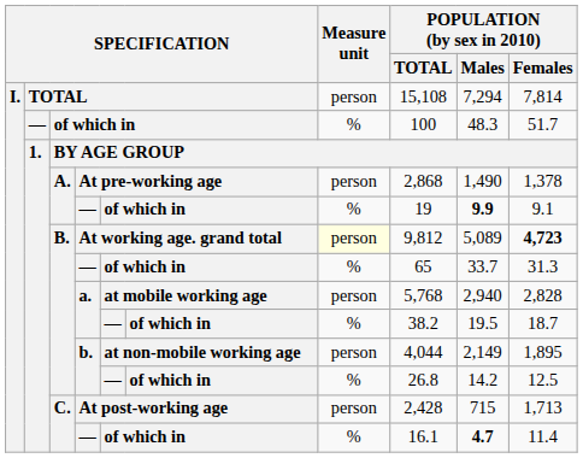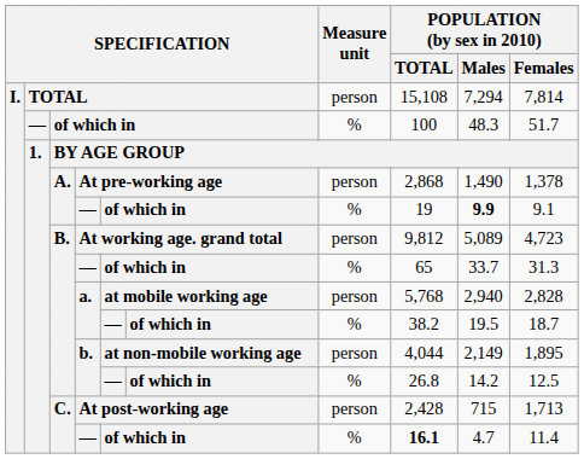At working age. grand total | Measure unit: lightyellow background -> no background
At working age. grand total | POPULATION (by sex in 2010) / Females: bold -> normal
C. / — | POPULATION (by sex in 2010) / TOTAL: normal -> bold
C. / — | POPULATION (by sex in 2010) / Males: bold -> normal
